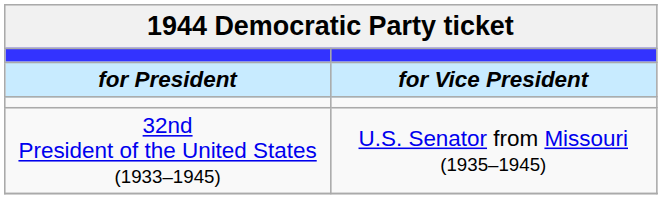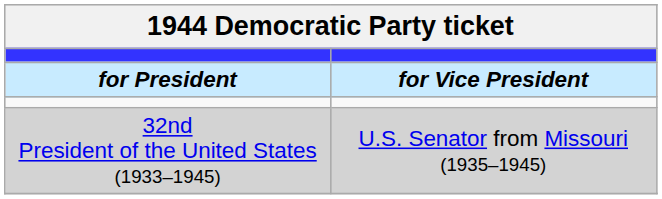32nd President of the United States (1933–1945) | column 1: no background -> lightgrey background
32nd President of the United States (1933–1945) | column 2: no background -> lightgrey background
